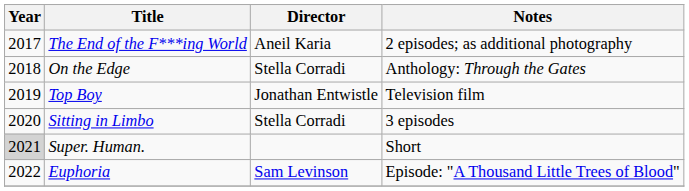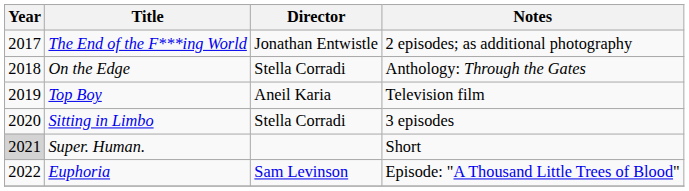The End of the F***ing World | Director: Aneil Karia -> Jonathan Entwistle
Top Boy | Director: Jonathan Entwistle -> Aneil Karia
